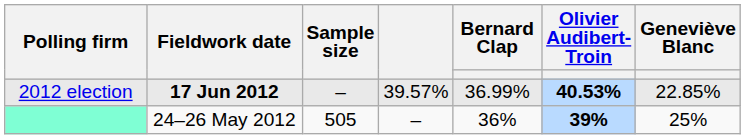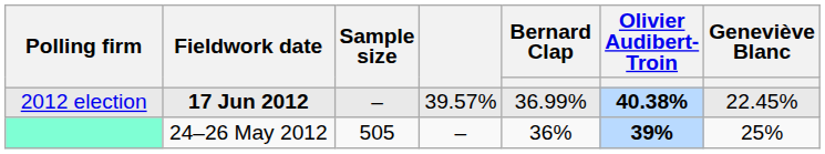2012 election | Olivier Audibert-Troin: 40.53% -> 40.38%
2012 election | Geneviève Blanc: 22.85% -> 22.45%
